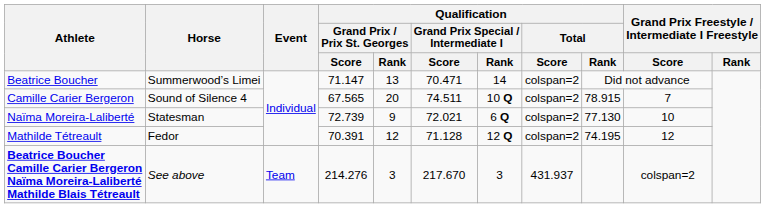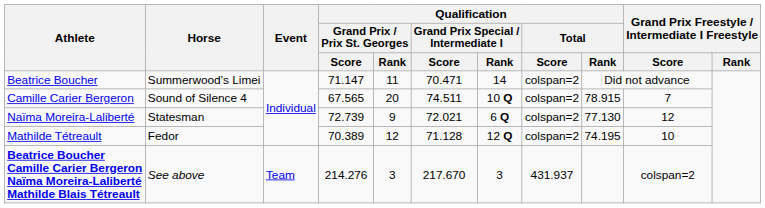Beatrice Boucher | Qualification / Grand Prix / Prix St. Georges / Rank: 13 -> 11
Naïma Moreira-Laliberté | Grand Prix Freestyle / Intermediate I Freestyle / Score: 10 -> 12
Mathilde Tétreault | Qualification / Grand Prix / Prix St. Georges / Score: 70.391 -> 70.389
Mathilde Tétreault | Grand Prix Freestyle / Intermediate I Freestyle / Score: 12 -> 10
